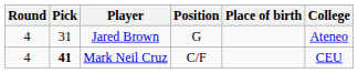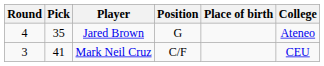Jared Brown | Pick: 31 -> 35
Mark Neil Cruz | Round: 4 -> 3
Mark Neil Cruz | Pick: bold -> normal
